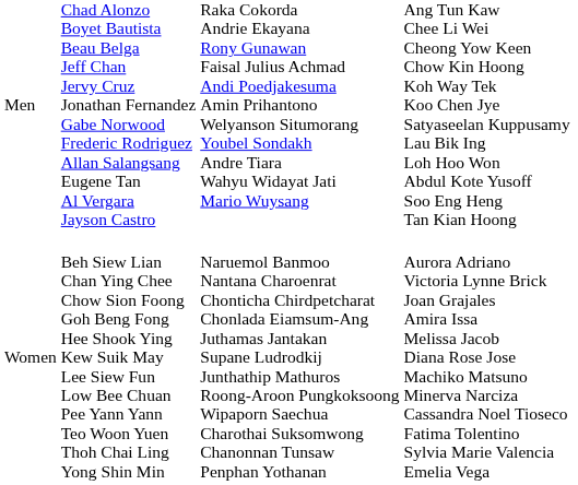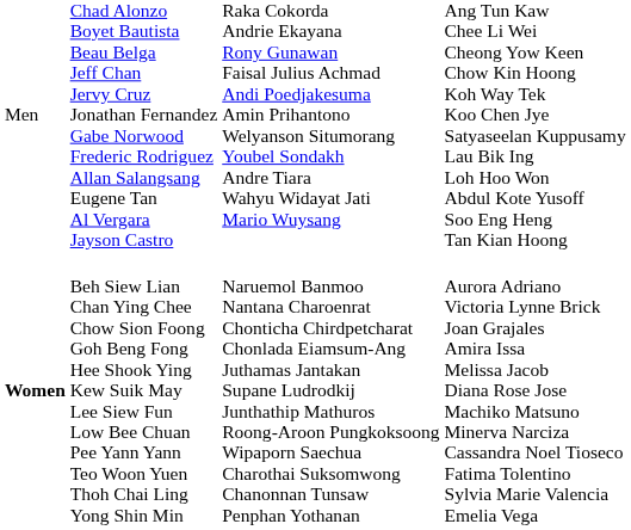Women | column 1: normal -> bold
